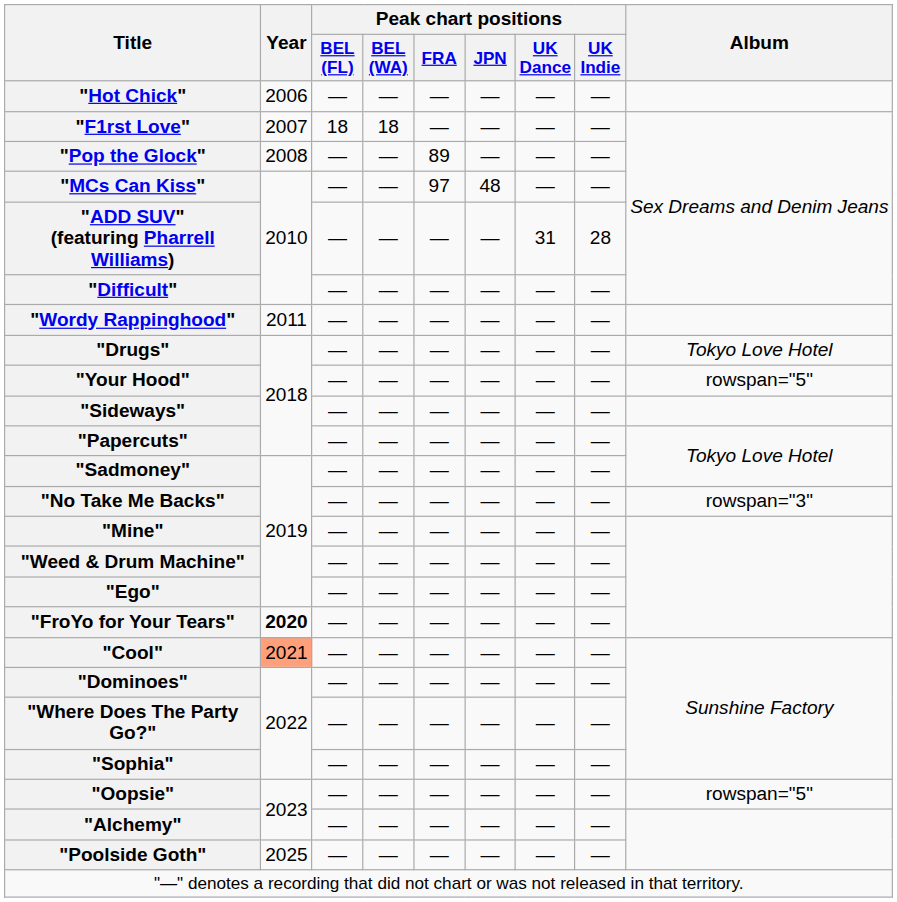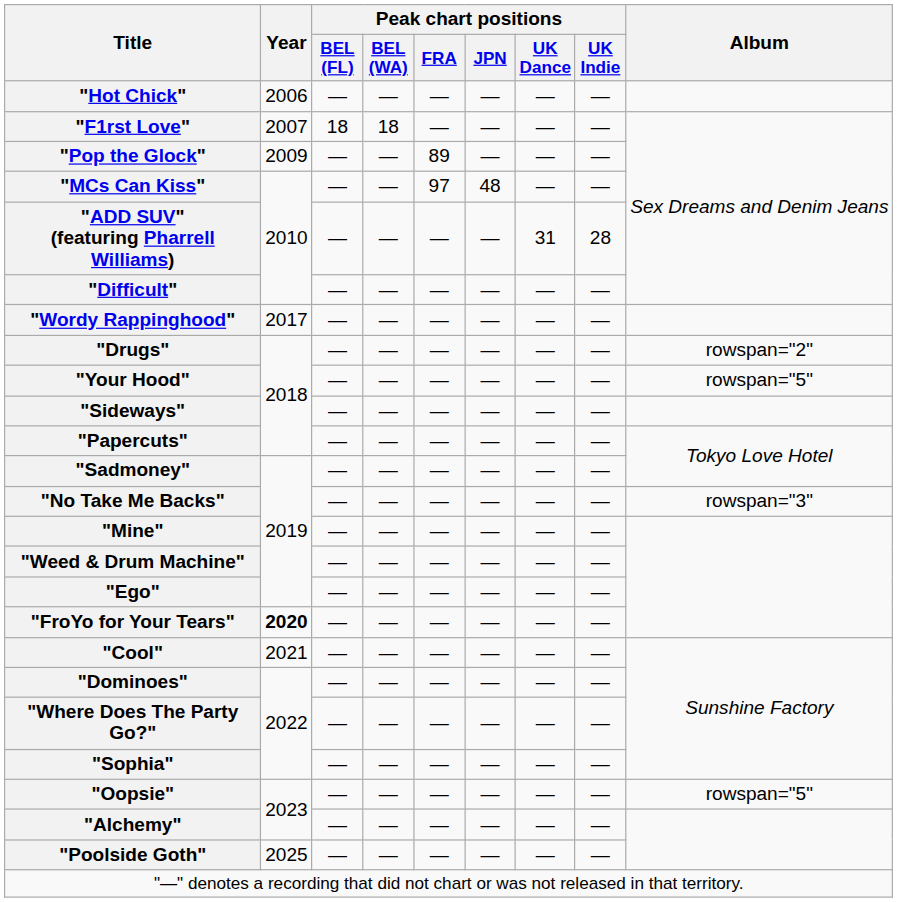"Pop the Glock" | Year: 2008 -> 2009
"Wordy Rappinghood" | Year: 2011 -> 2017
"Drugs" | Album: Tokyo Love Hotel -> rowspan="2"
"Cool" | Year: lightsalmon background -> no background
